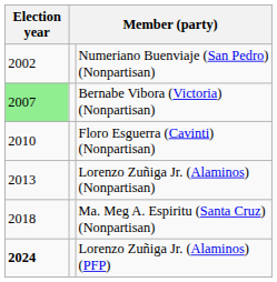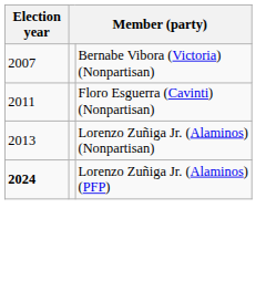- row: 2002 | Numeriano Buenviaje (San Pedro) (Nonpartisan)
Bernabe Vibora (Victoria) (Nonpartisan) | Election year: lightgreen background -> no background
Floro Esguerra (Cavinti) (Nonpartisan) | Election year: 2010 -> 2011
- row: 2018 | Ma. Meg A. Espiritu (Santa Cruz) (Nonpartisan)
